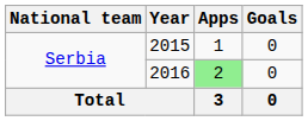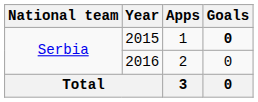2015 | Goals: normal -> bold
2016 | Apps: lightgreen background -> no background
